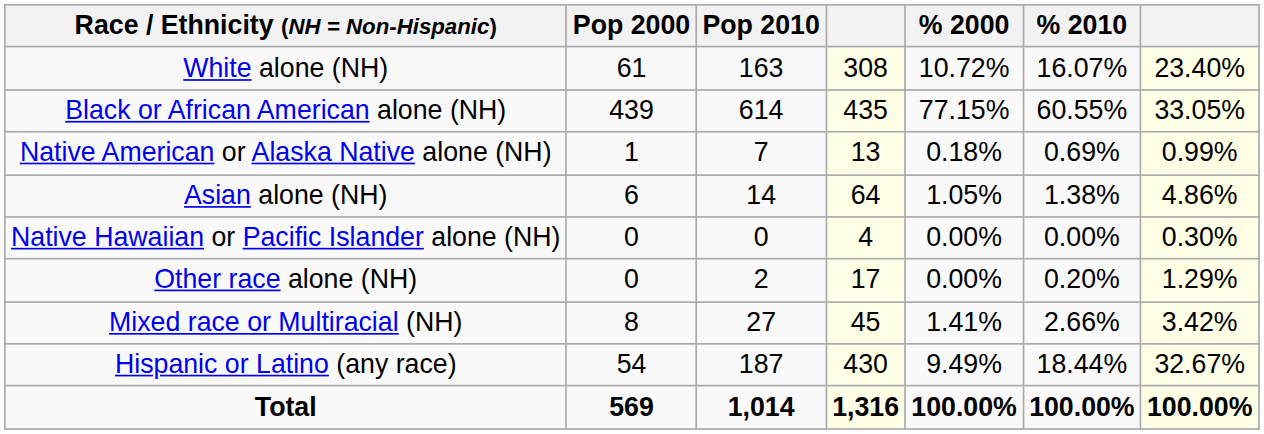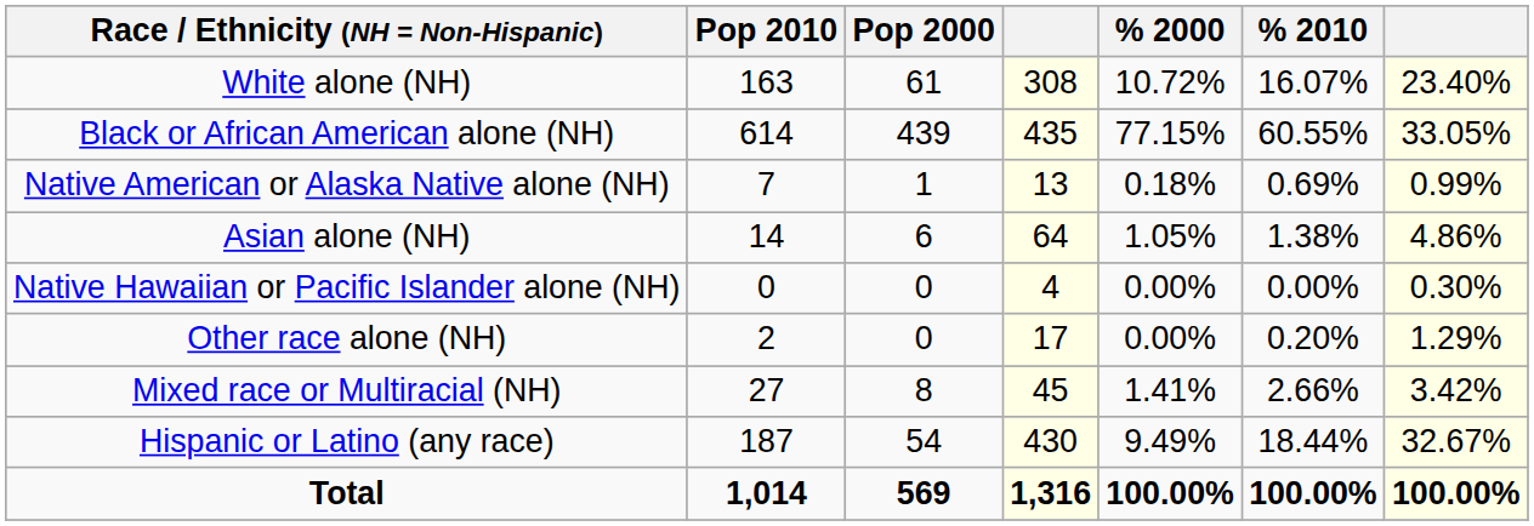columns swapped: Pop 2000 <-> Pop 2010
